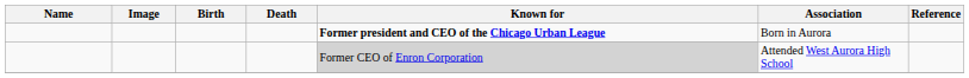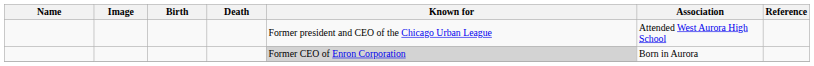row 2 | Known for: bold -> normal
row 2 | Association: Born in Aurora -> Attended West Aurora High School
row 3 | Association: Attended West Aurora High School -> Born in Aurora
